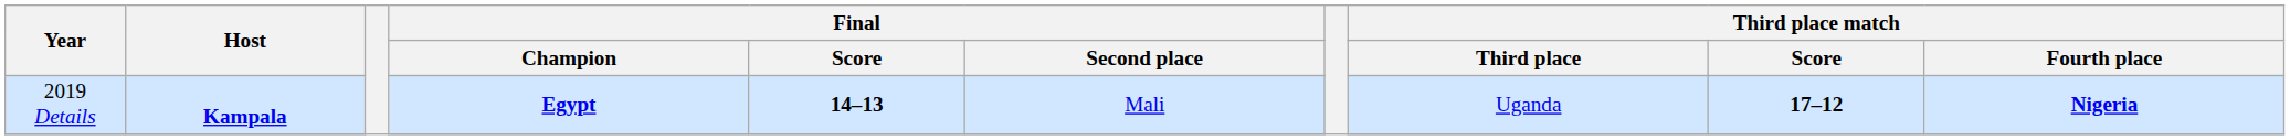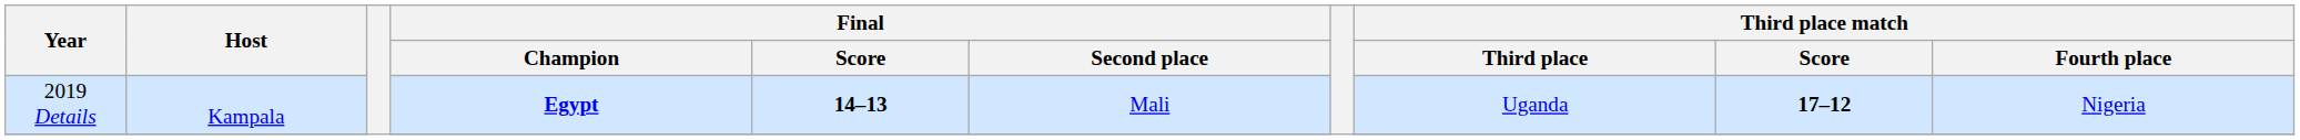2019 Details | Host: bold -> normal
2019 Details | Third place match / Fourth place: bold -> normal
